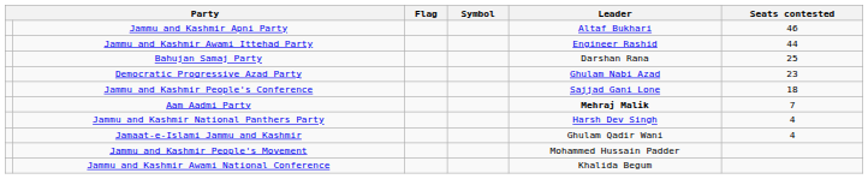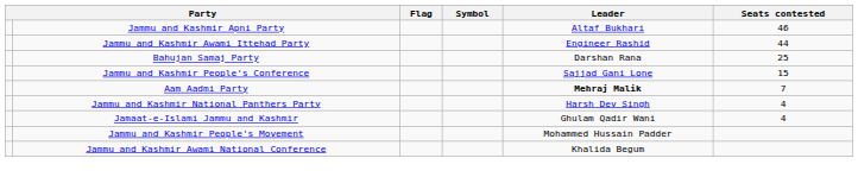- row: Democratic Progressive Azad Party | Ghulam Nabi Azad | 23
Jammu and Kashmir People's Conference | Seats contested: 18 -> 15
